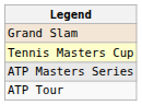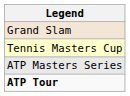row 5 | column 1: normal -> bold
